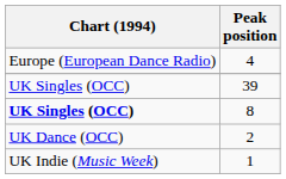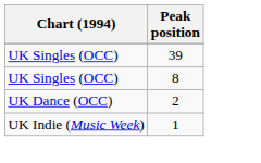- row: Europe (European Dance Radio) | 4
8 | Chart (1994): bold -> normal
